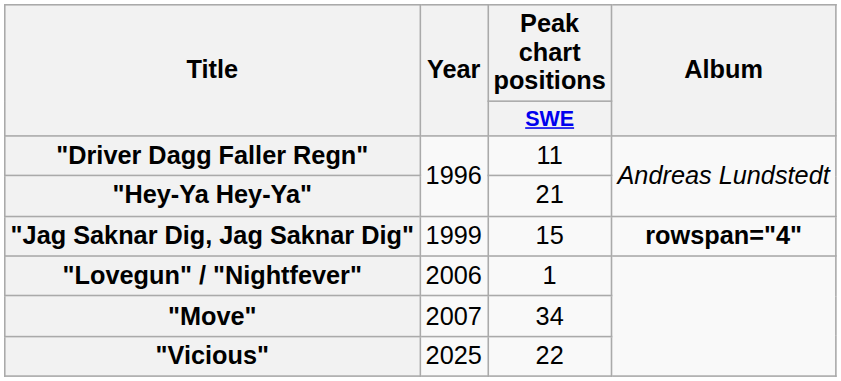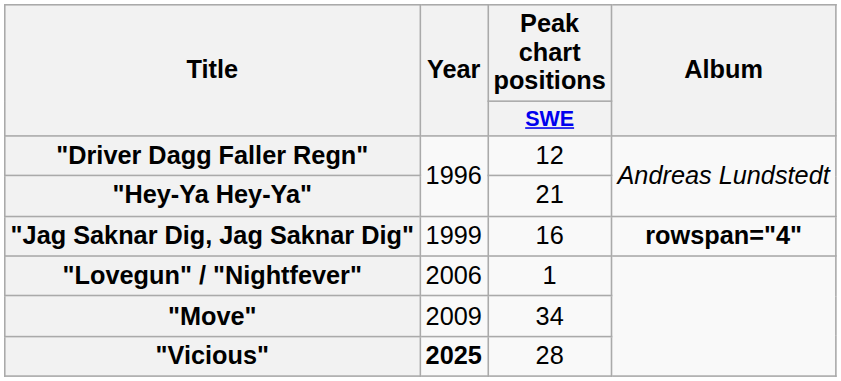"Driver Dagg Faller Regn" | Peak chart positions / SWE: 11 -> 12
"Jag Saknar Dig, Jag Saknar Dig" | Peak chart positions / SWE: 15 -> 16
"Move" | Year: 2007 -> 2009
"Vicious" | Year: normal -> bold
"Vicious" | Peak chart positions / SWE: 22 -> 28
